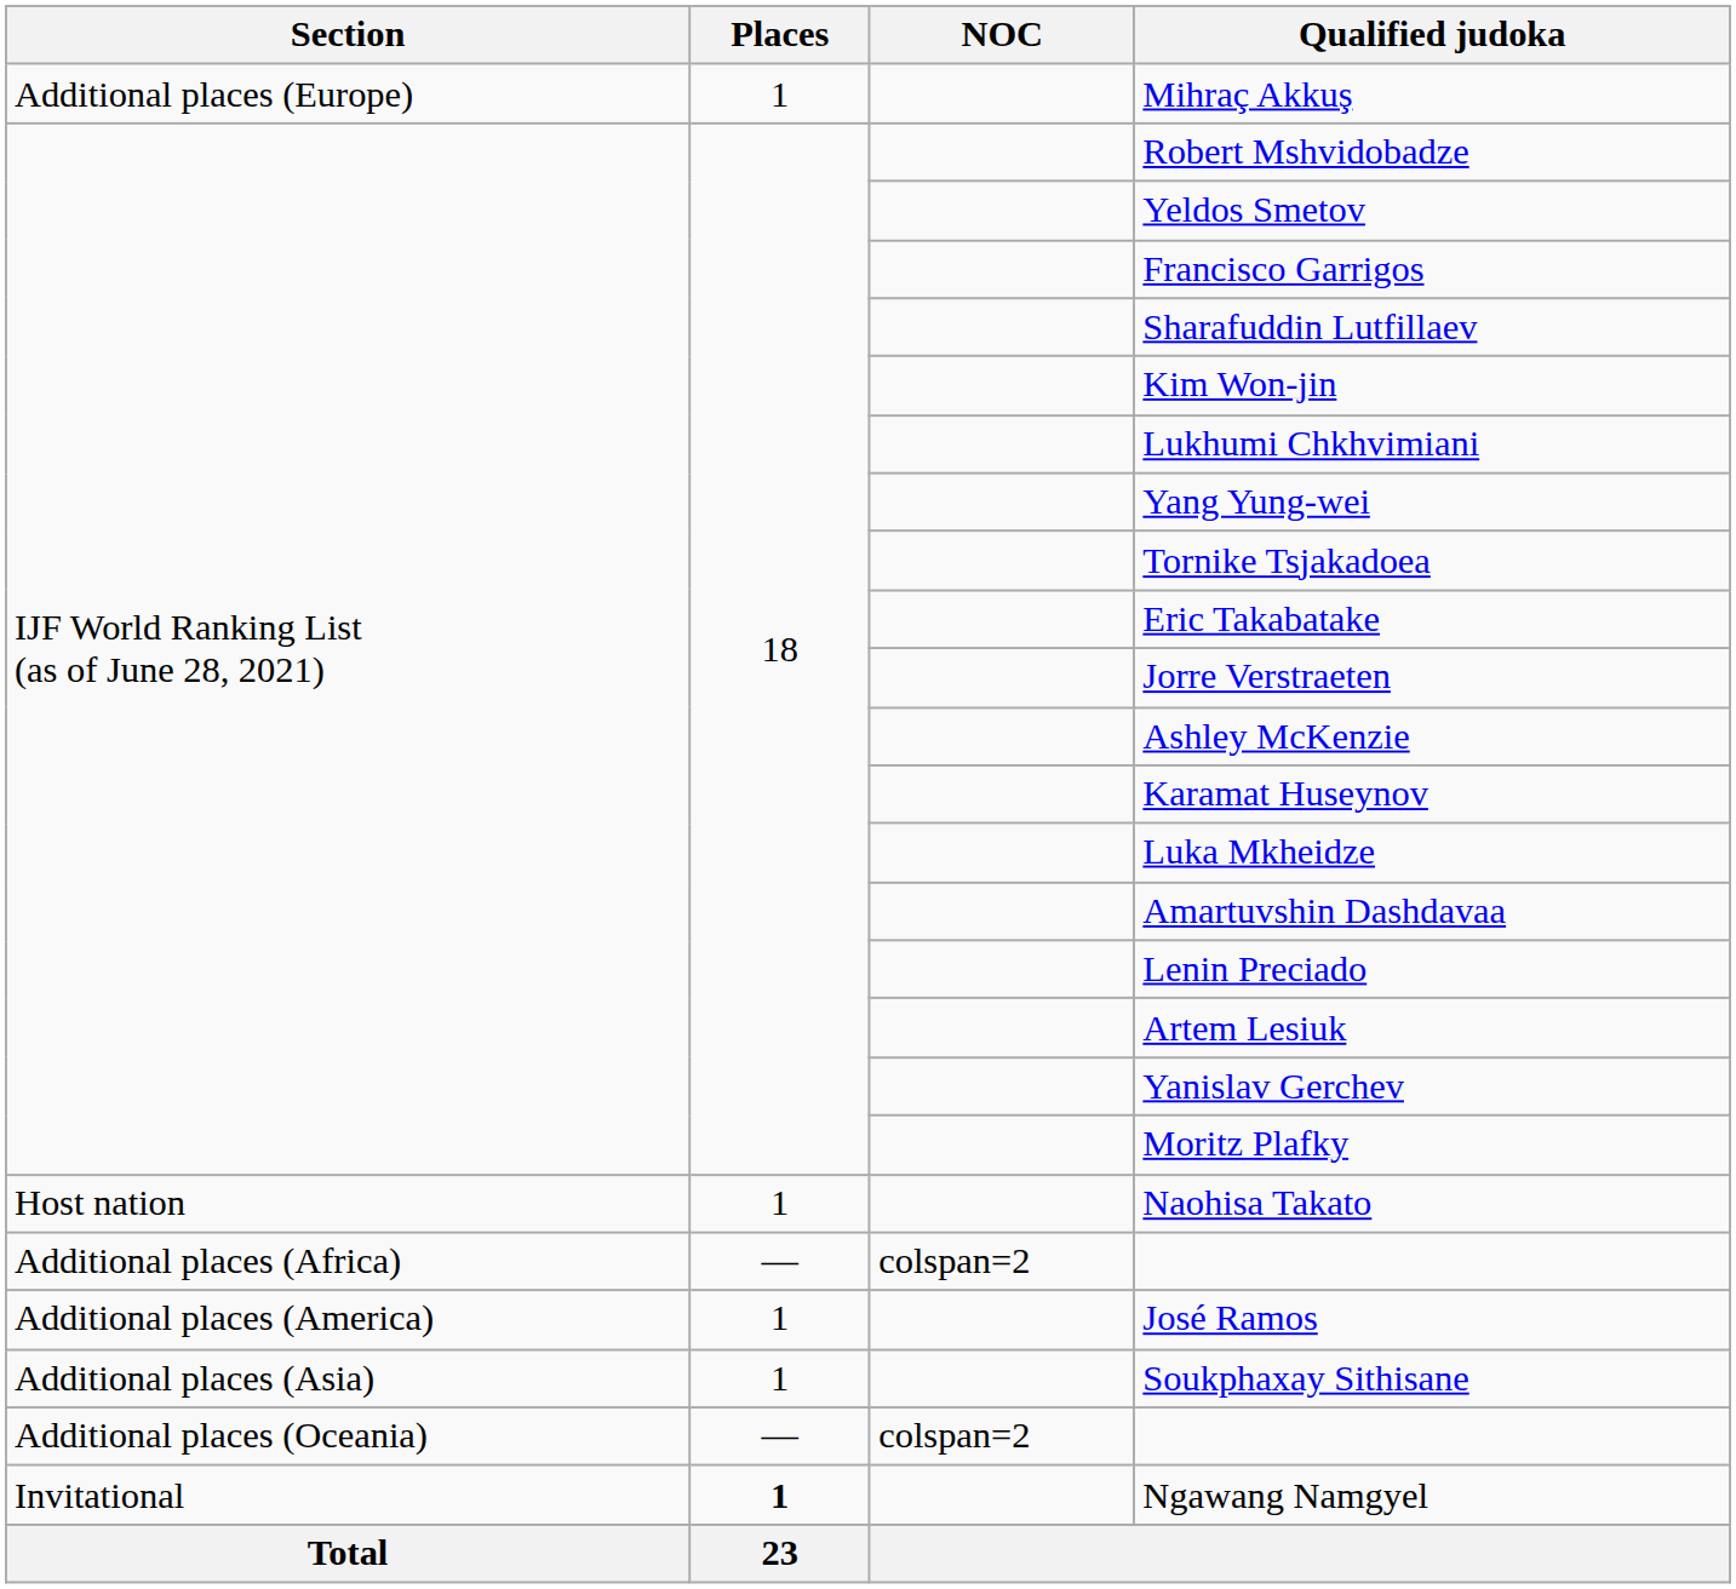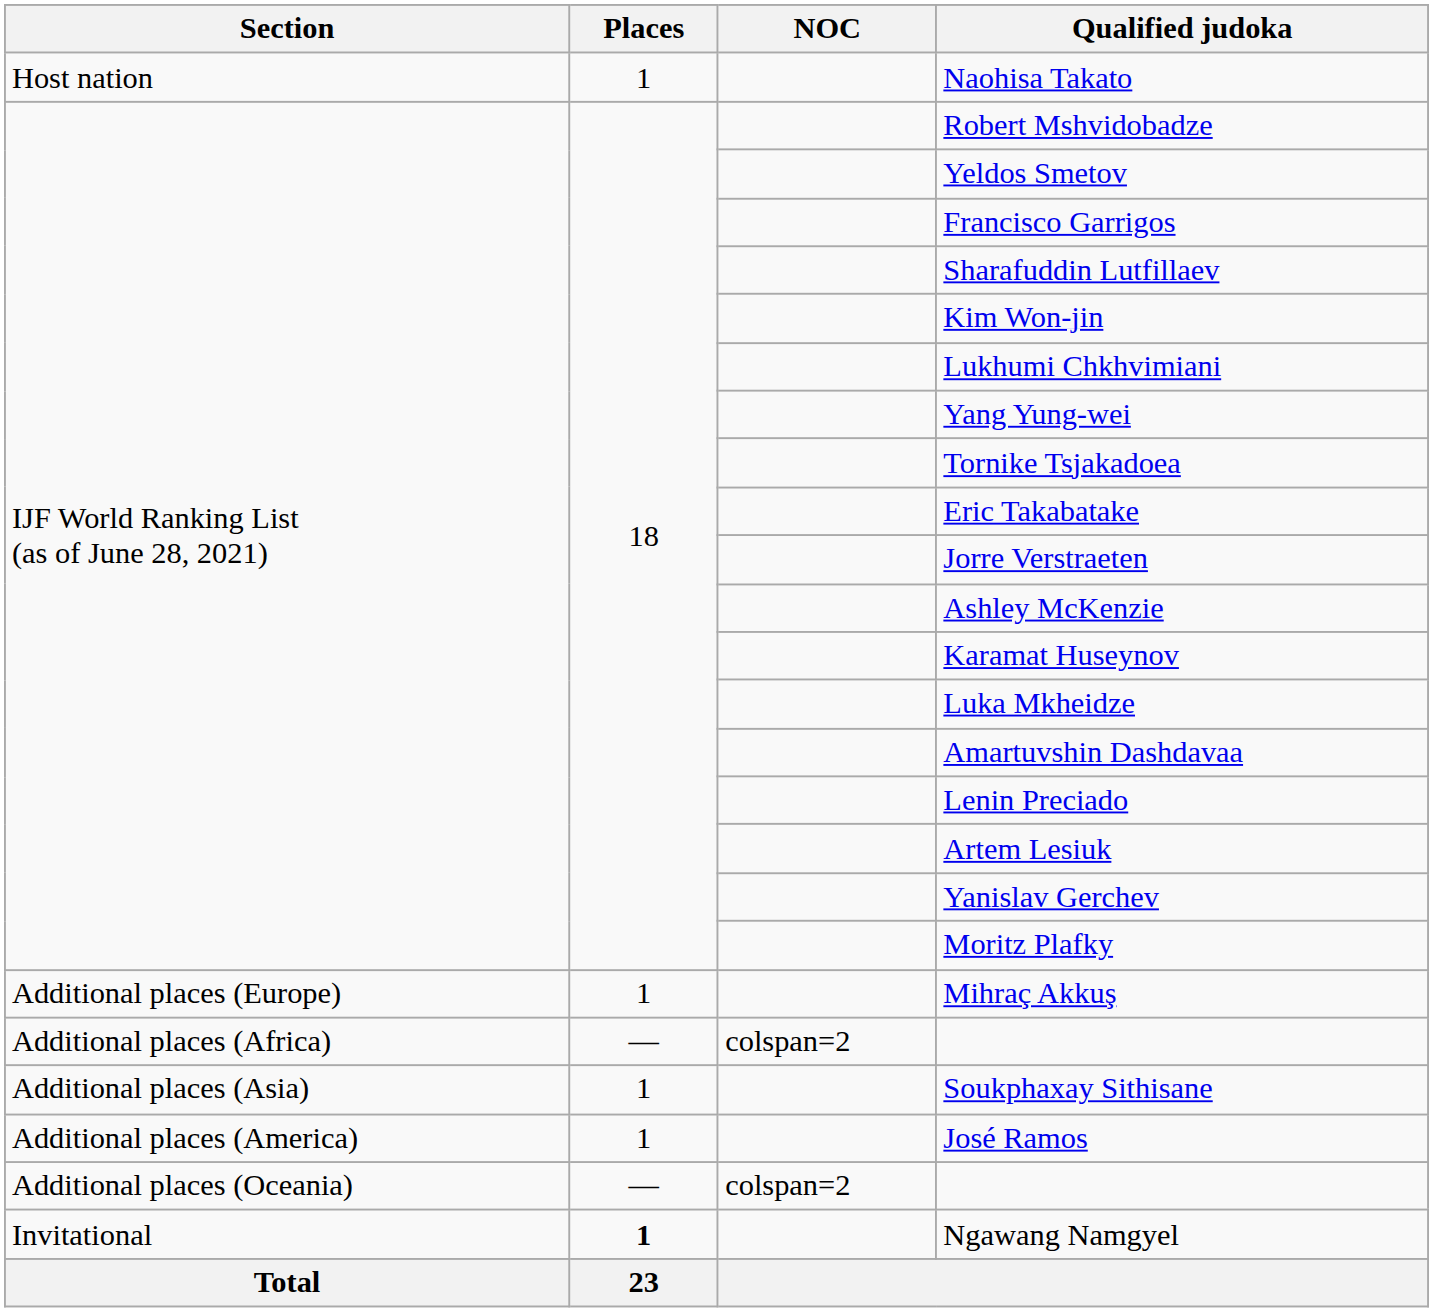rows swapped: Naohisa Takato <-> Mihraç Akkuş
rows swapped: José Ramos <-> Soukphaxay Sithisane
